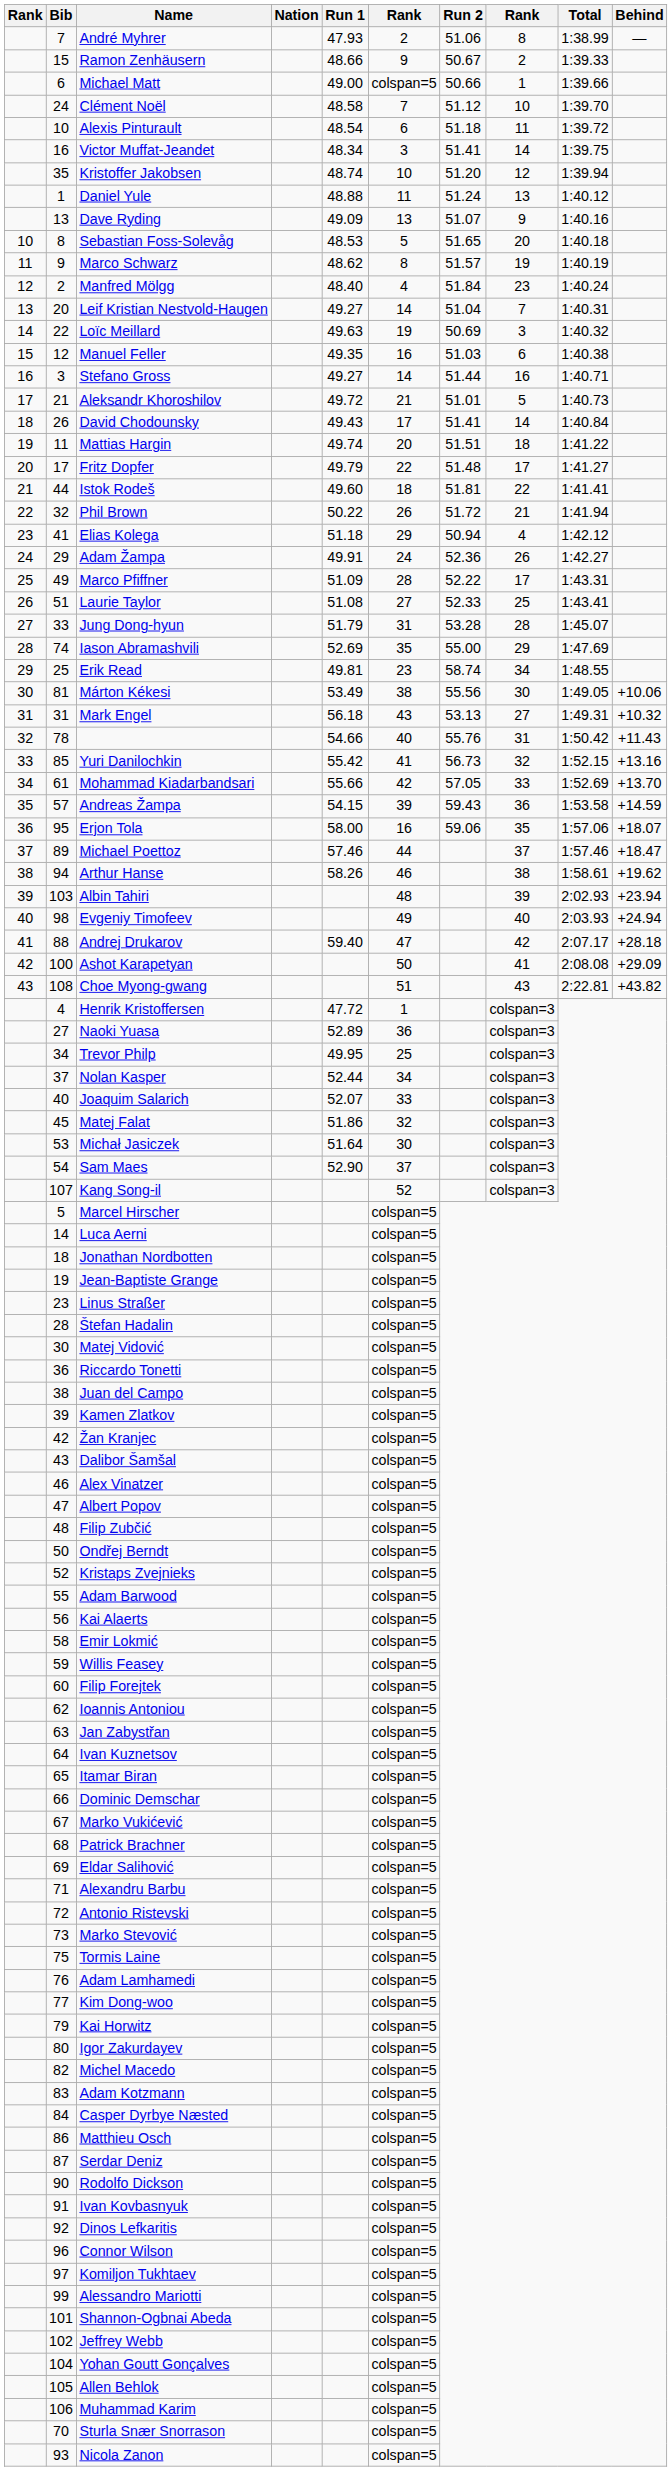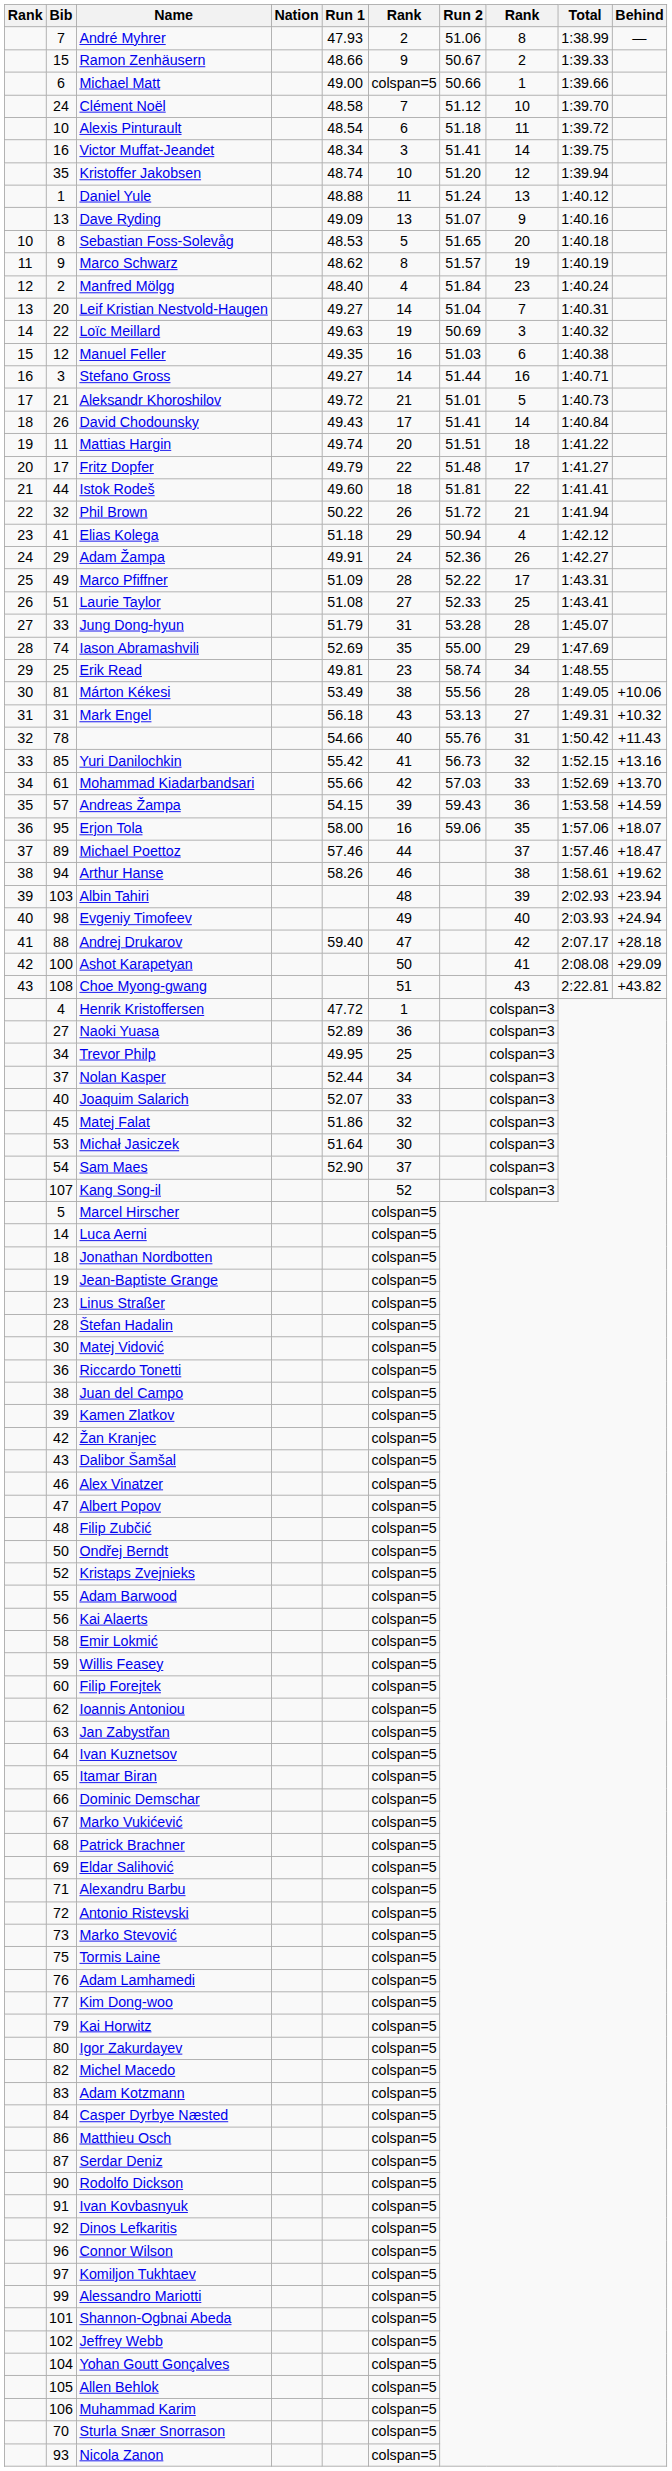Márton Kékesi | column 8: 30 -> 28
Mohammad Kiadarbandsari | Run 2: 57.05 -> 57.03
